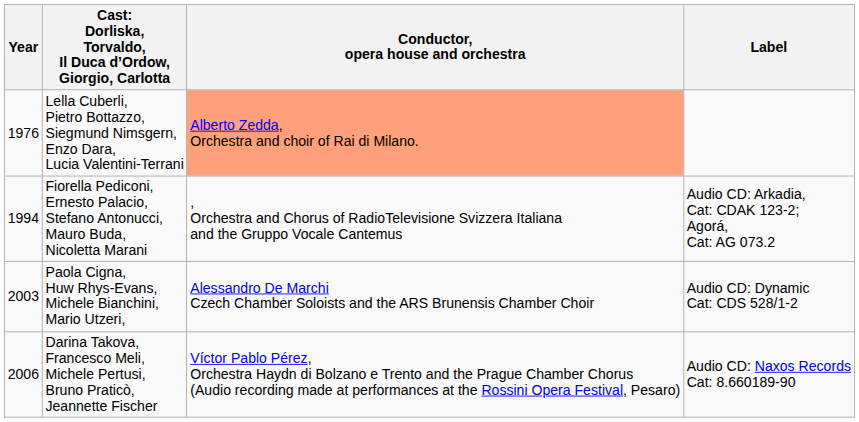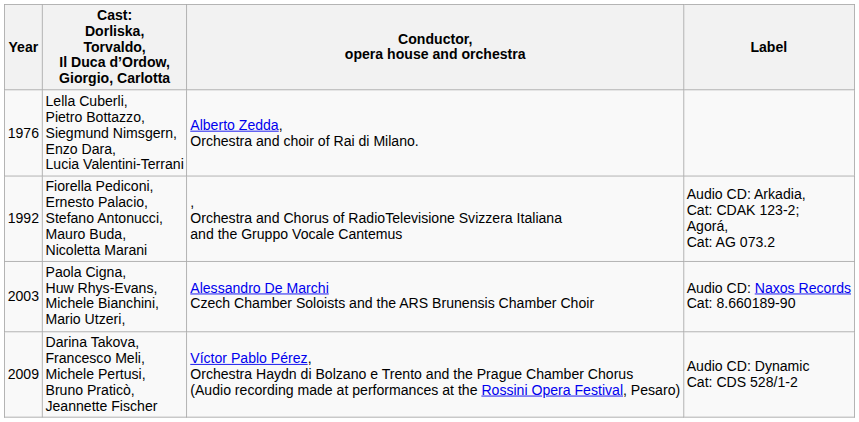row 2 | Conductor, opera house and orchestra: lightsalmon background -> no background
row 3 | Year: 1994 -> 1992
row 4 | Label: Audio CD: Dynamic Cat: CDS 528/1-2 -> Audio CD: Naxos Records Cat: 8.660189-90
row 5 | Year: 2006 -> 2009
row 5 | Label: Audio CD: Naxos Records Cat: 8.660189-90 -> Audio CD: Dynamic Cat: CDS 528/1-2
